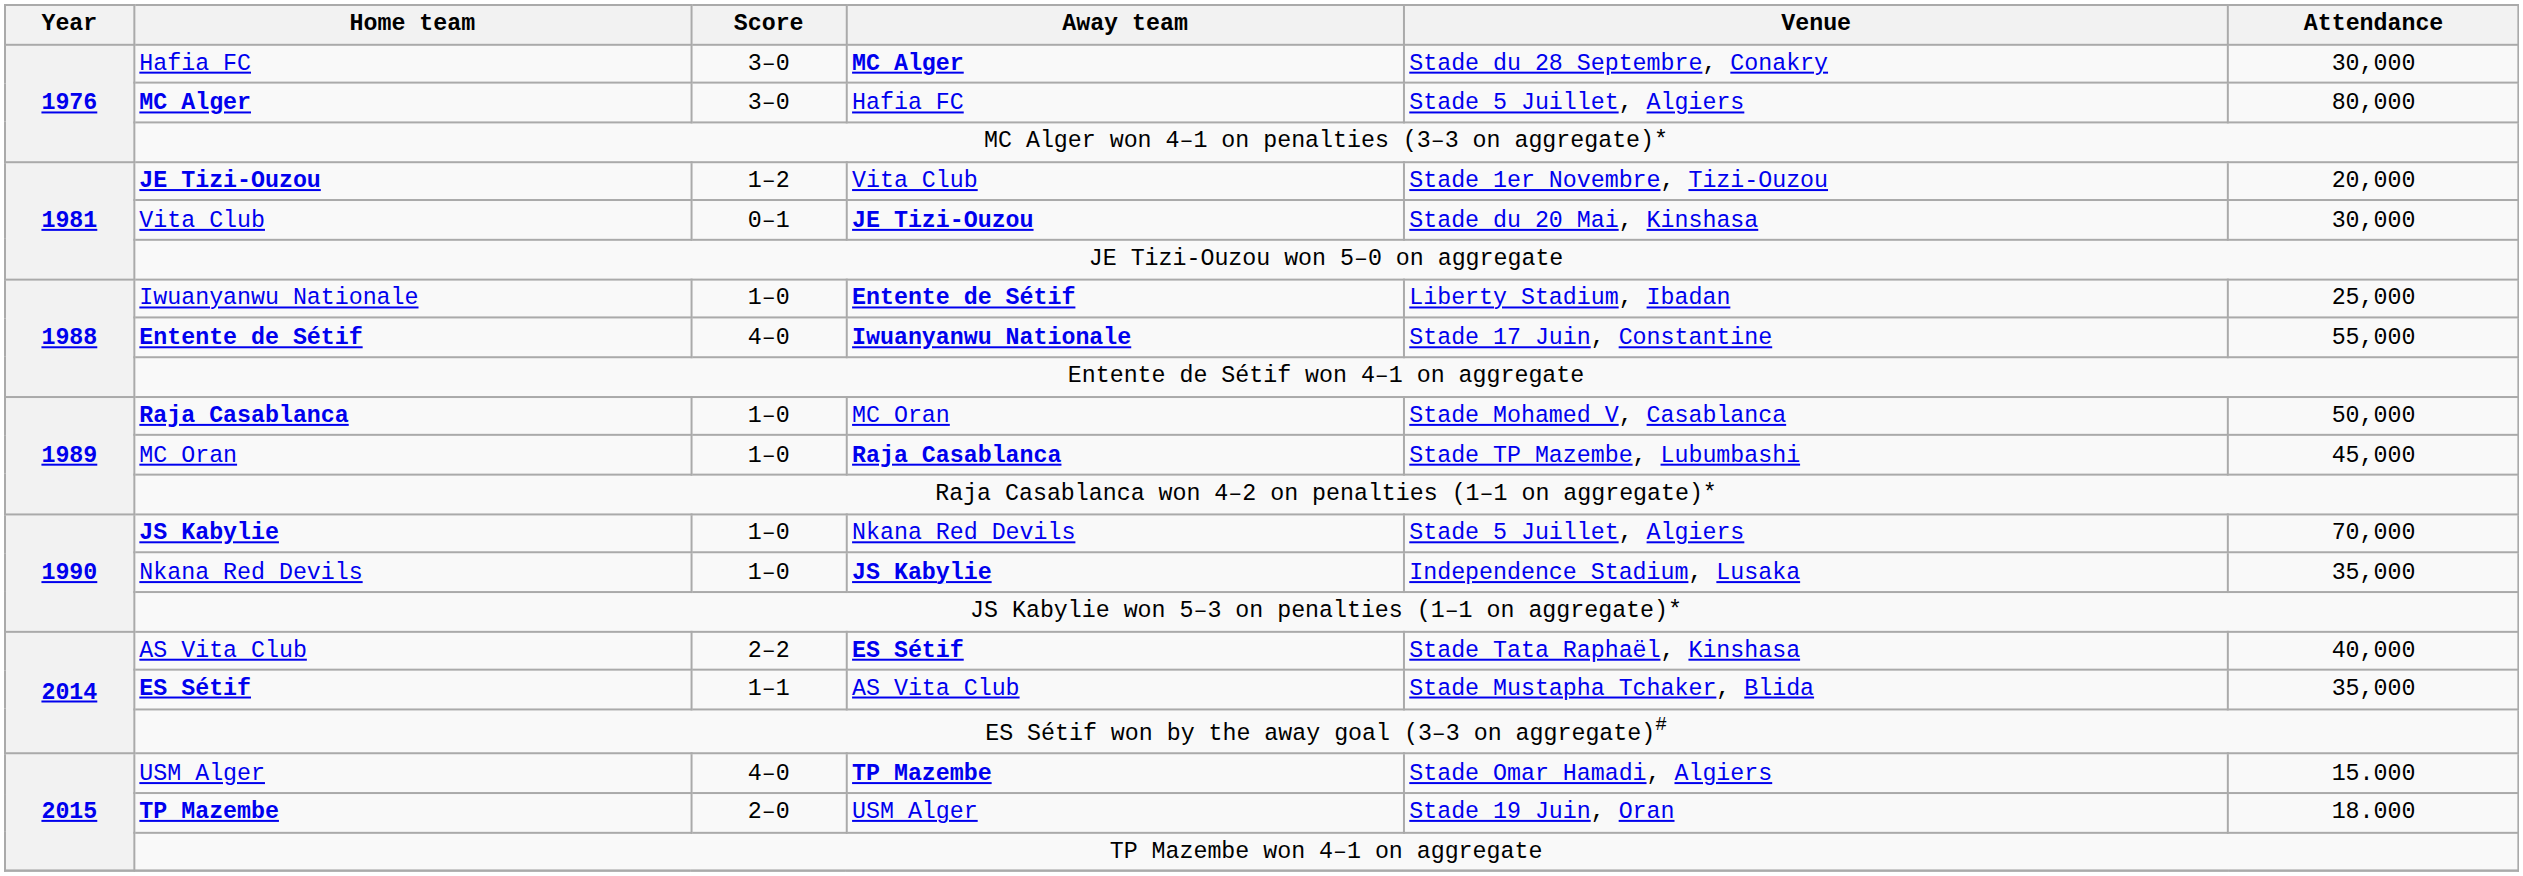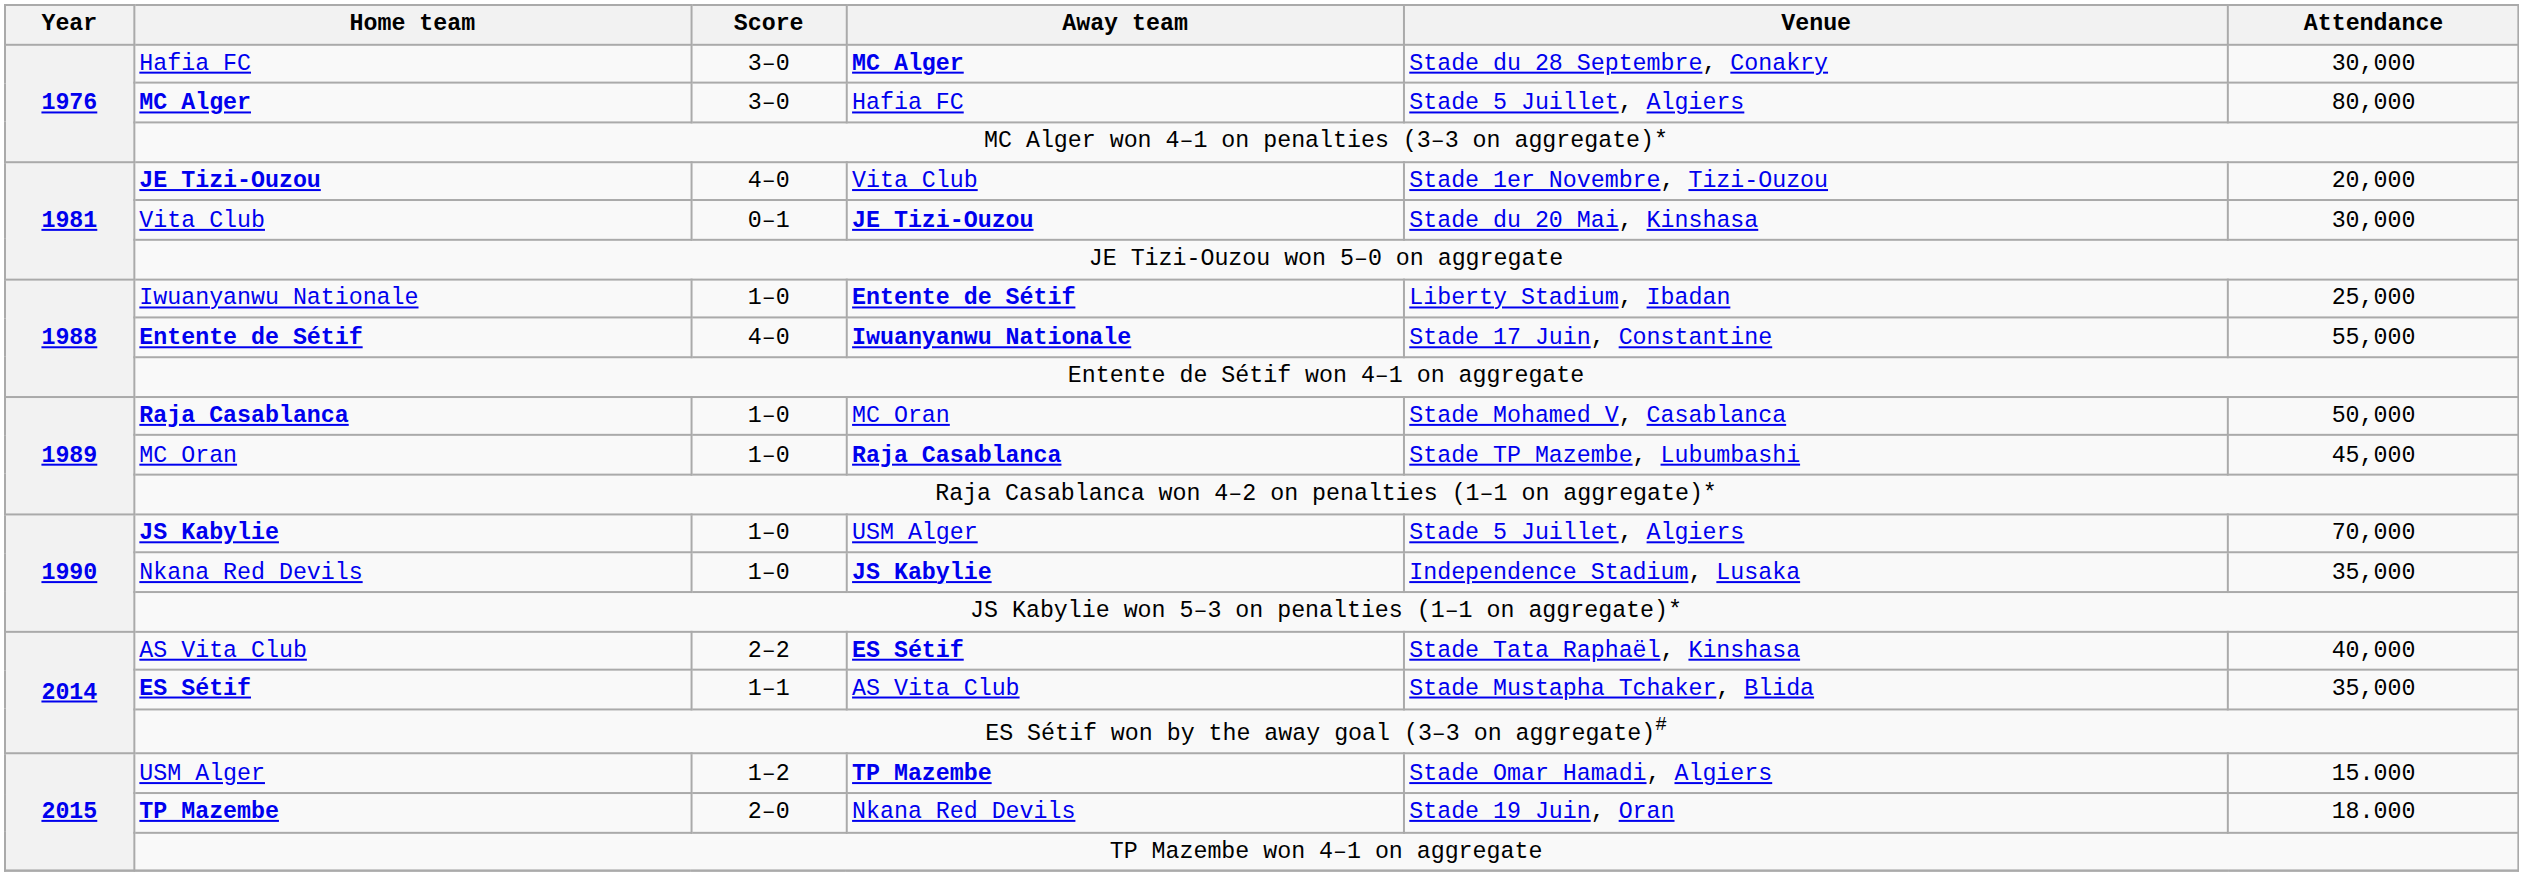row 5 | Score: 1–2 -> 4–0
row 14 | Away team: Nkana Red Devils -> USM Alger
row 20 | Score: 4–0 -> 1–2
row 21 | Away team: USM Alger -> Nkana Red Devils
